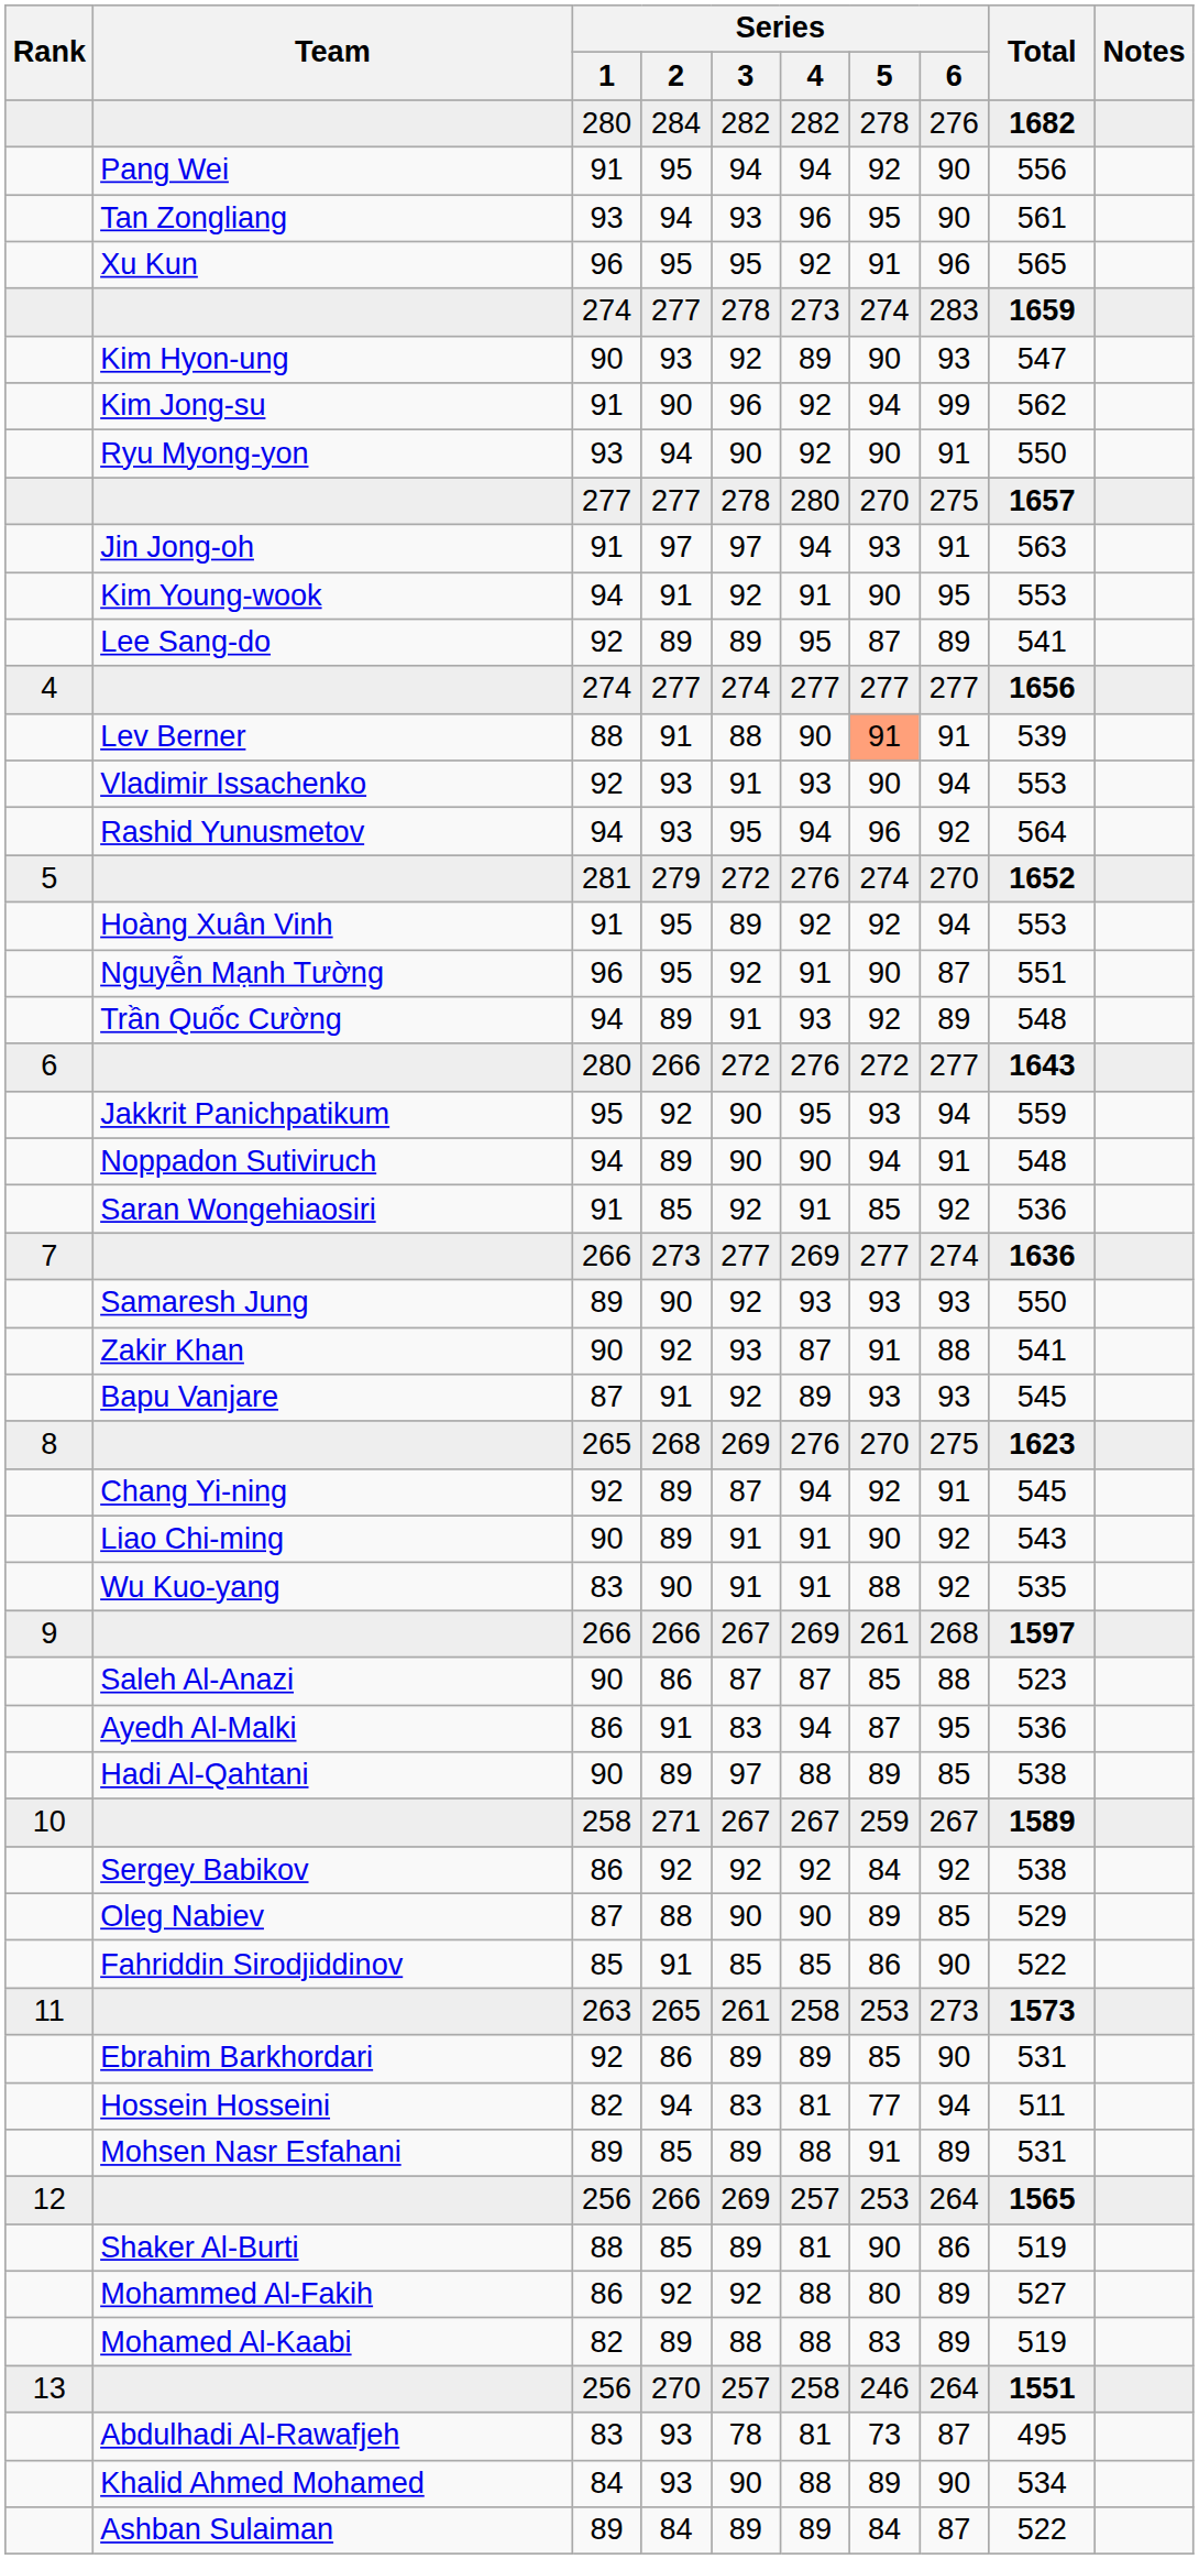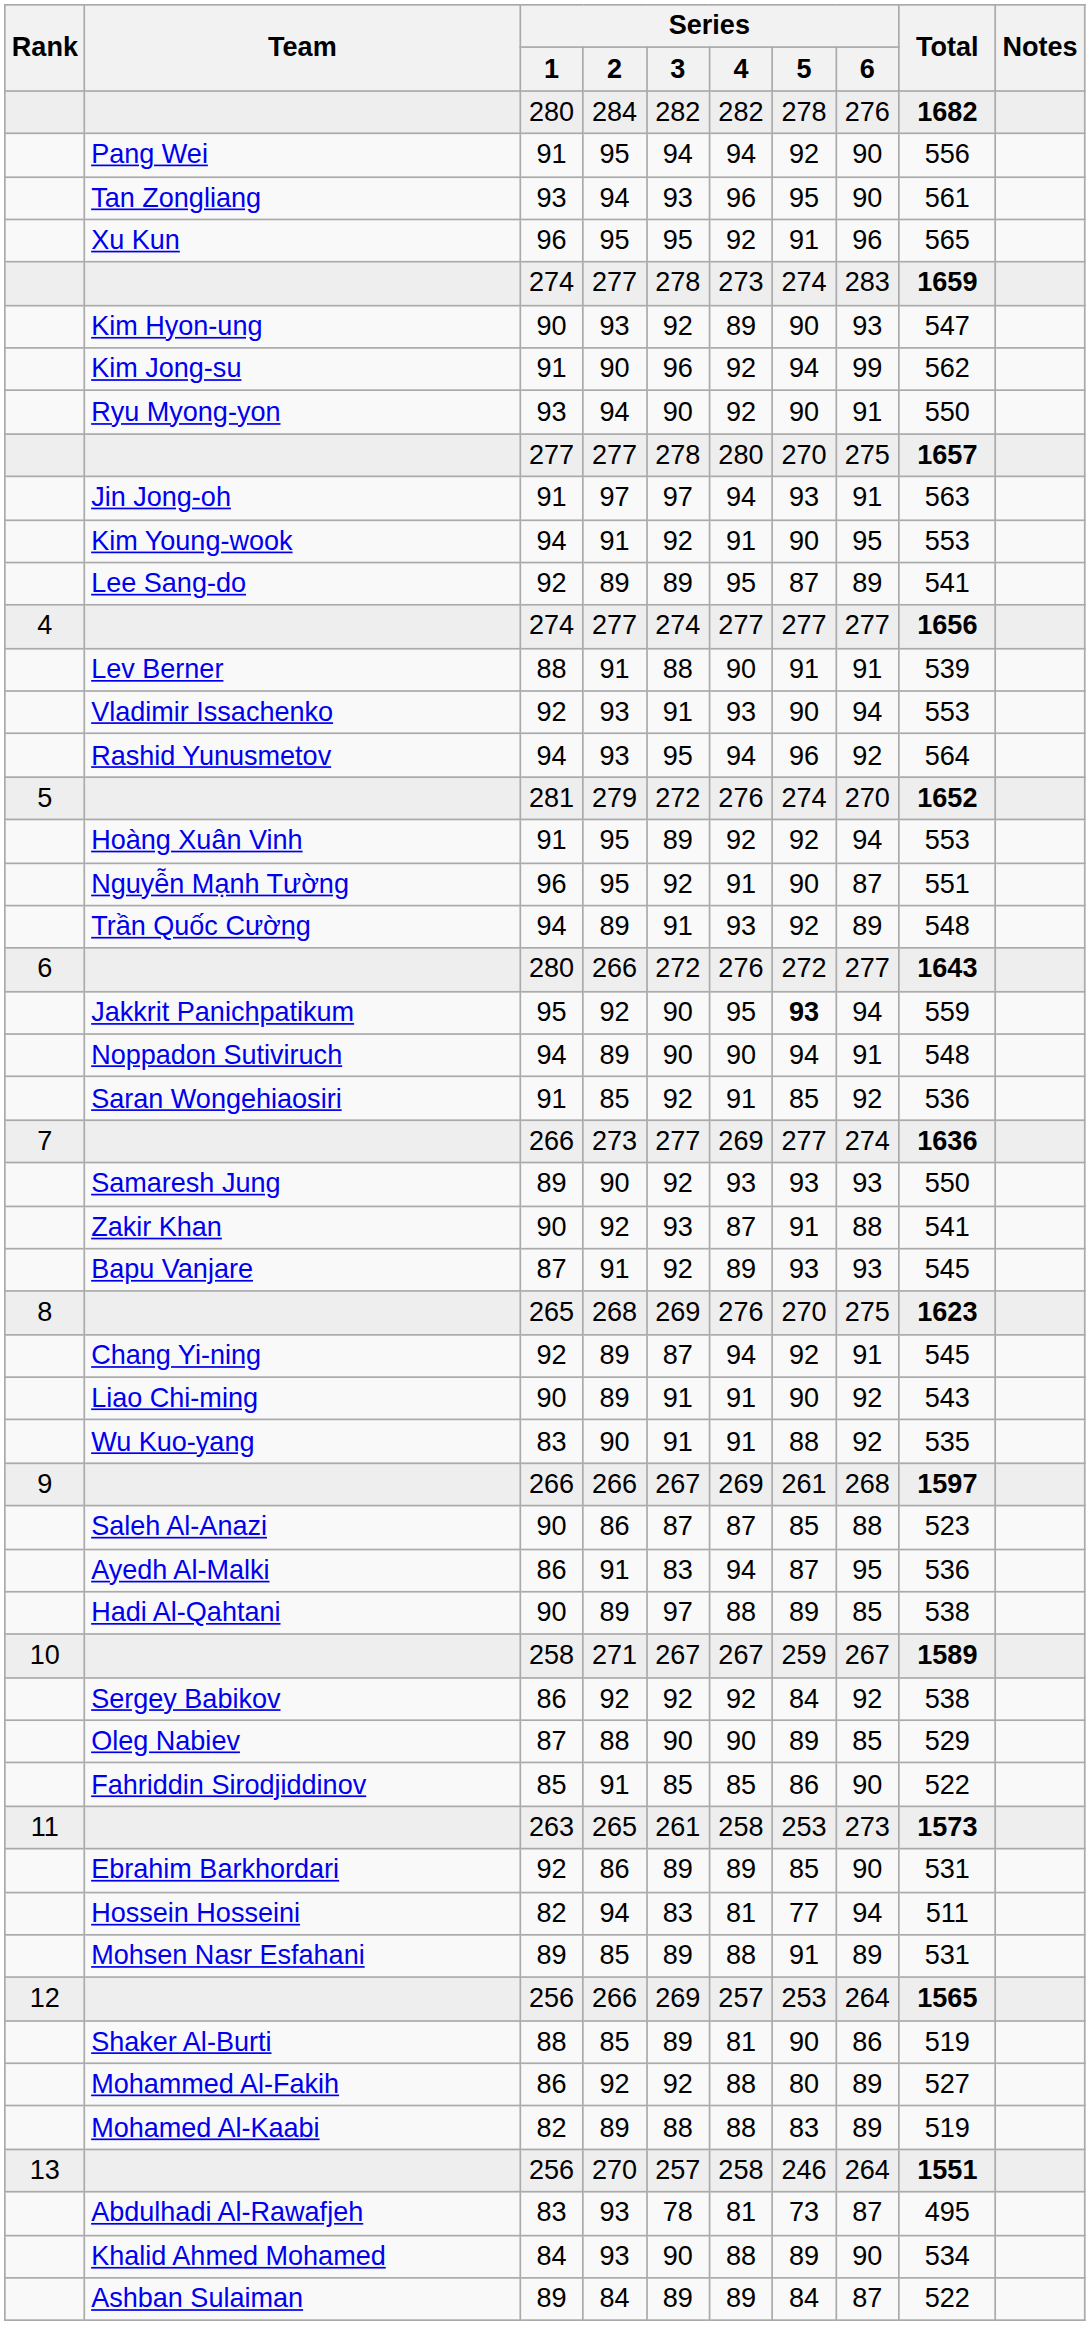Lev Berner | Series / 5: lightsalmon background -> no background
Jakkrit Panichpatikum | Series / 5: normal -> bold
